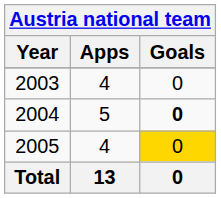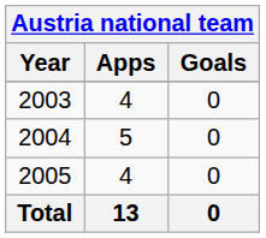2004 | Goals: bold -> normal
2005 | Goals: gold background -> no background
